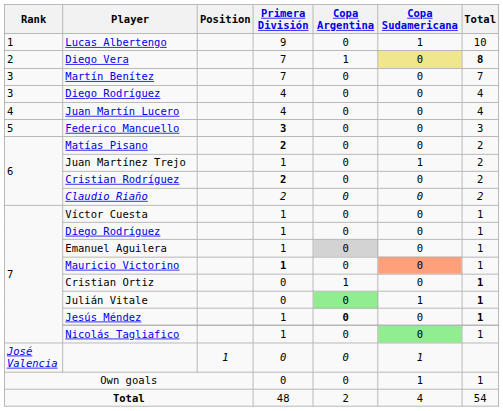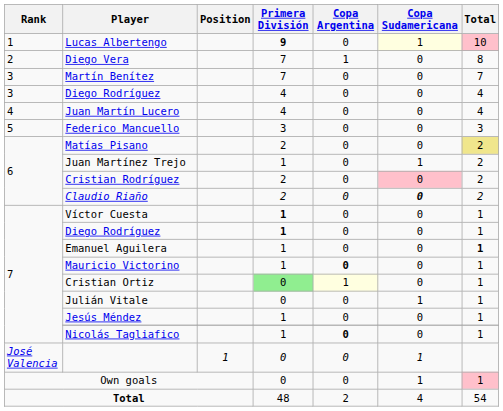Lucas Albertengo | Primera División: normal -> bold
Lucas Albertengo | Copa Sudamericana: no background -> lightyellow background
Lucas Albertengo | Total: no background -> pink background
Diego Vera | Copa Sudamericana: khaki background -> no background
Diego Vera | Total: bold -> normal
Federico Mancuello | Primera División: bold -> normal
Matías Pisano | Primera División: bold -> normal
Matías Pisano | Total: no background -> khaki background
Cristian Rodríguez | Primera División: bold -> normal
Cristian Rodríguez | Copa Sudamericana: no background -> pink background
Claudio Riaño | Copa Sudamericana: normal -> bold
Víctor Cuesta | Primera División: normal -> bold
7 / Diego Rodríguez | Primera División: normal -> bold
Emanuel Aguilera | Copa Argentina: lightgrey background -> no background
Emanuel Aguilera | Total: normal -> bold
Mauricio Victorino | Primera División: bold -> normal
Mauricio Victorino | Copa Argentina: normal -> bold
Mauricio Victorino | Copa Sudamericana: lightsalmon background -> no background
Cristian Ortiz | Primera División: no background -> lightgreen background
Cristian Ortiz | Copa Argentina: no background -> lightyellow background
Cristian Ortiz | Total: bold -> normal
Julián Vitale | Copa Argentina: lightgreen background -> no background
Julián Vitale | Total: bold -> normal
Jesús Méndez | Copa Argentina: bold -> normal
Jesús Méndez | Total: bold -> normal
Nicolás Tagliafico | Copa Argentina: normal -> bold
Nicolás Tagliafico | Copa Sudamericana: lightgreen background -> no background
Own goals | Total: no background -> pink background
